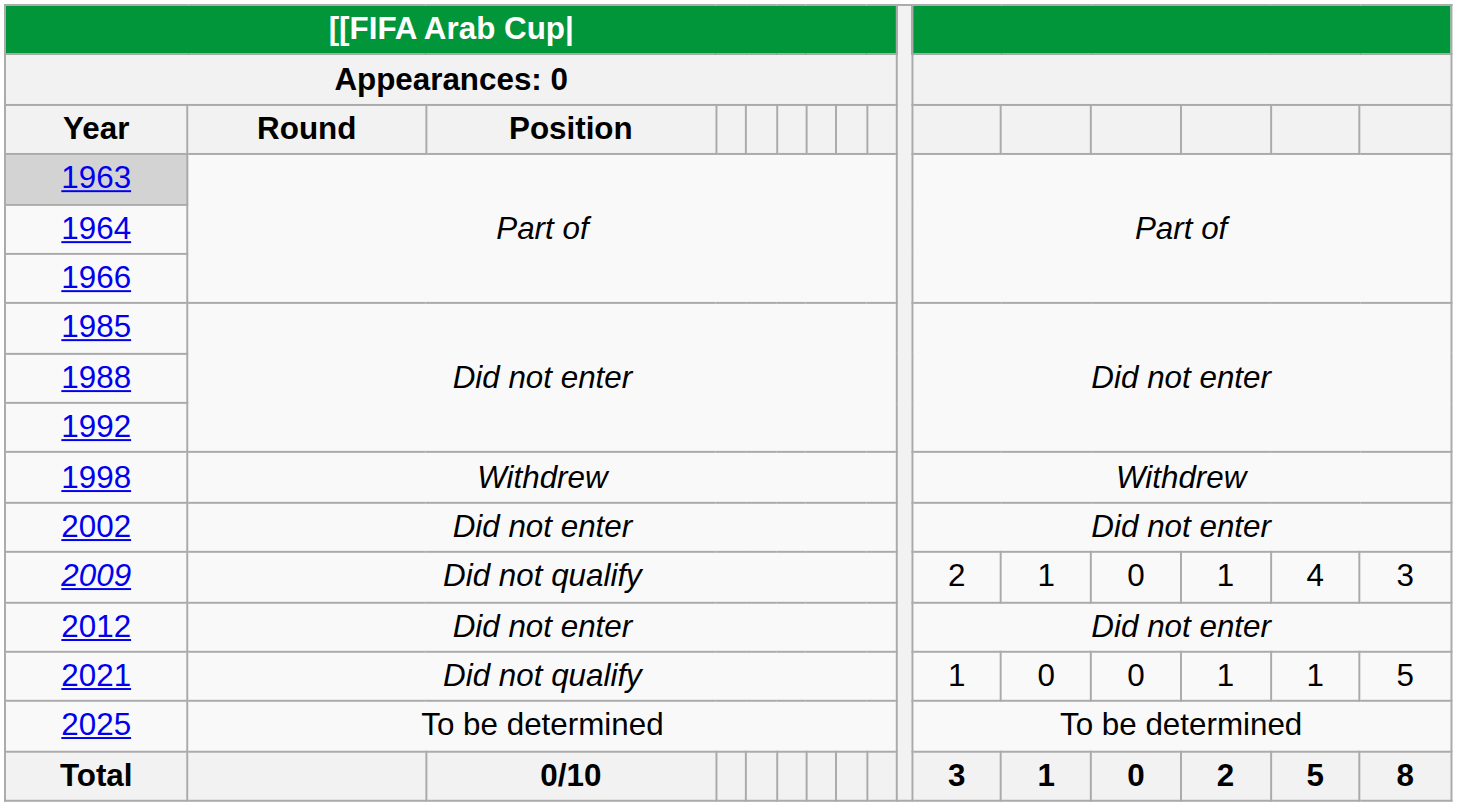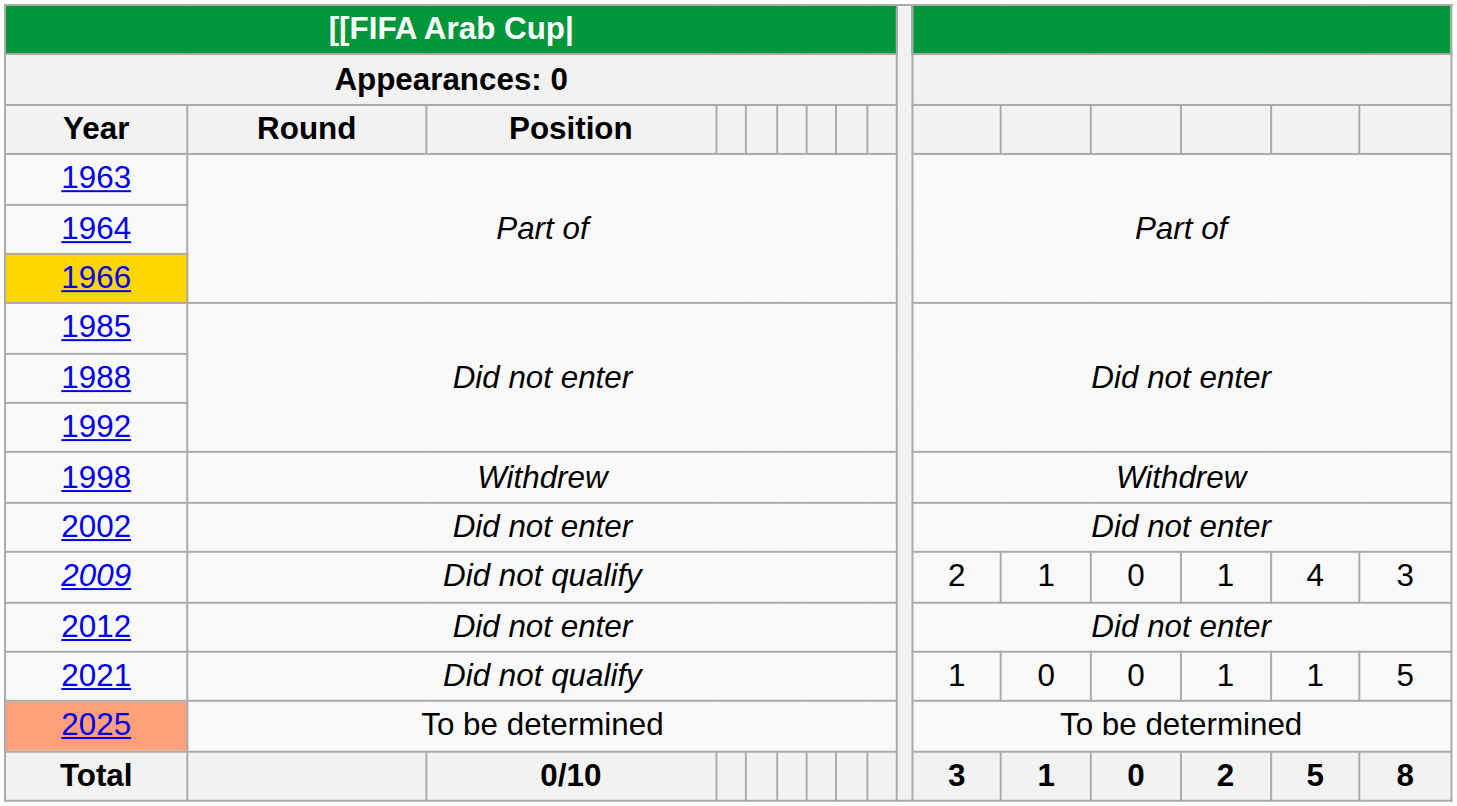1963 | column 1: lightgrey background -> no background
1966 | column 1: no background -> gold background
2025 | column 1: no background -> lightsalmon background
